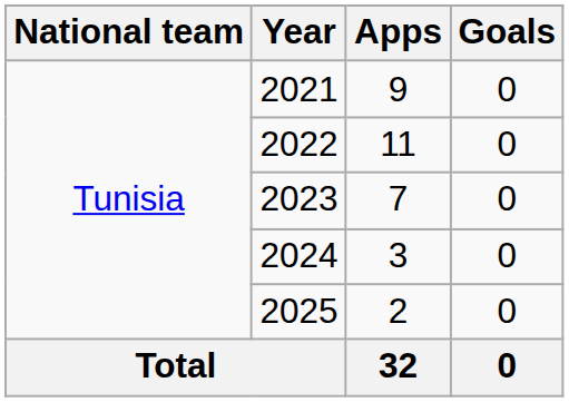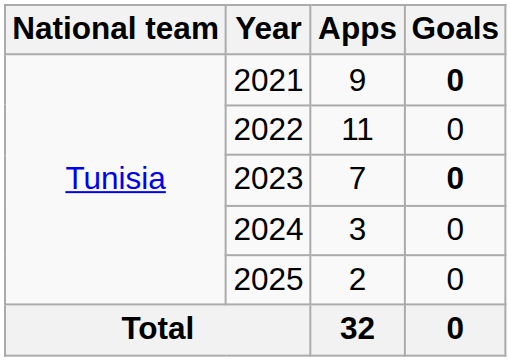2021 | Goals: normal -> bold
2023 | Goals: normal -> bold
